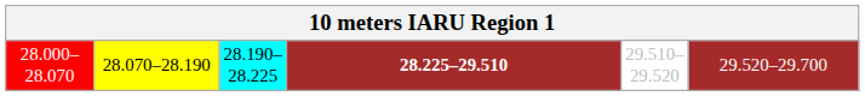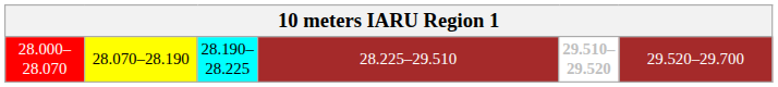28.000–28.070 | column 4: bold -> normal
28.000–28.070 | column 5: normal -> bold
